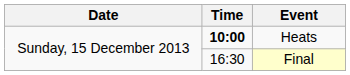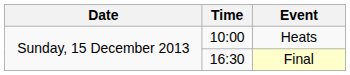Heats | Time: bold -> normal
